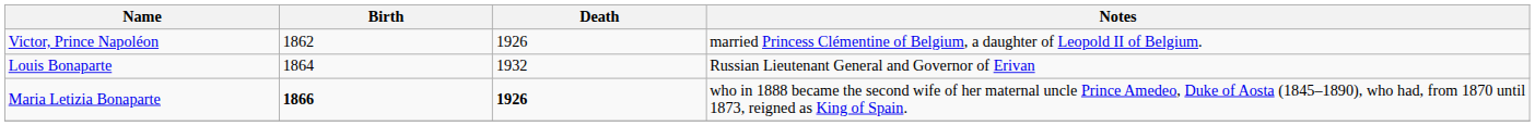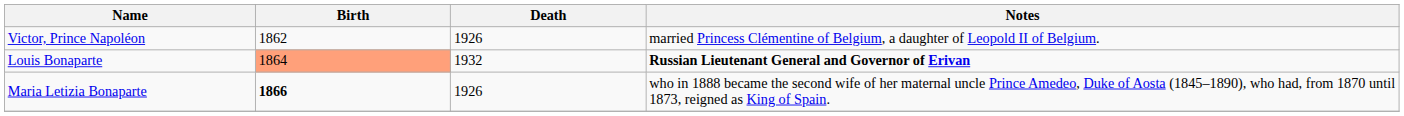Louis Bonaparte | Birth: no background -> lightsalmon background
Louis Bonaparte | Notes: normal -> bold
Maria Letizia Bonaparte | Death: bold -> normal
